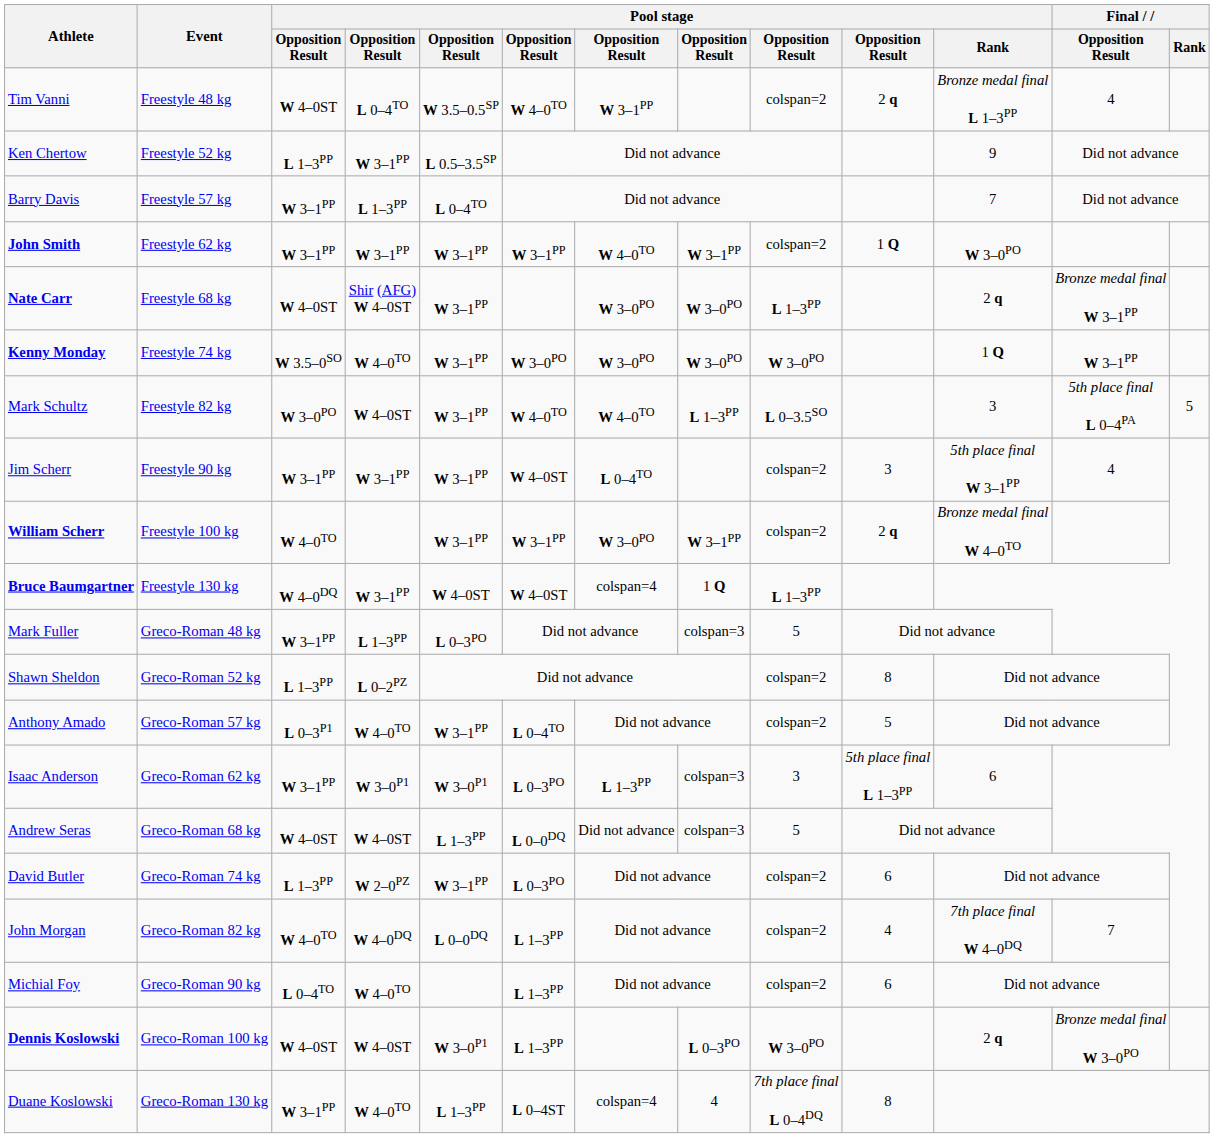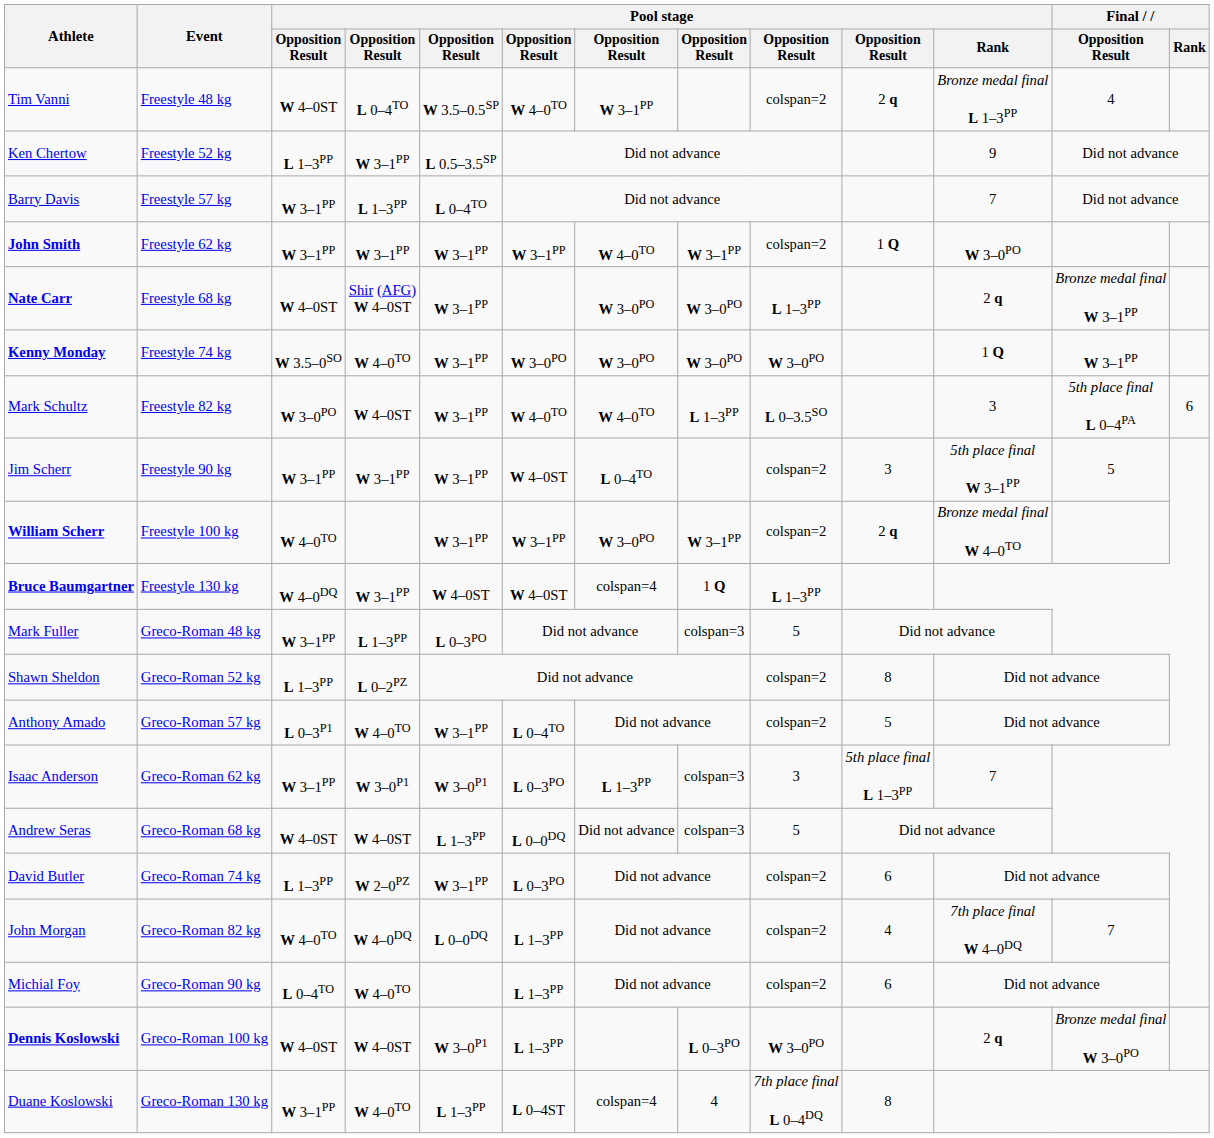Mark Schultz | Final / Rank: 5 -> 6
Jim Scherr | Final / Opposition Result: 4 -> 5
Isaac Anderson | Pool stage / Rank: 6 -> 7
